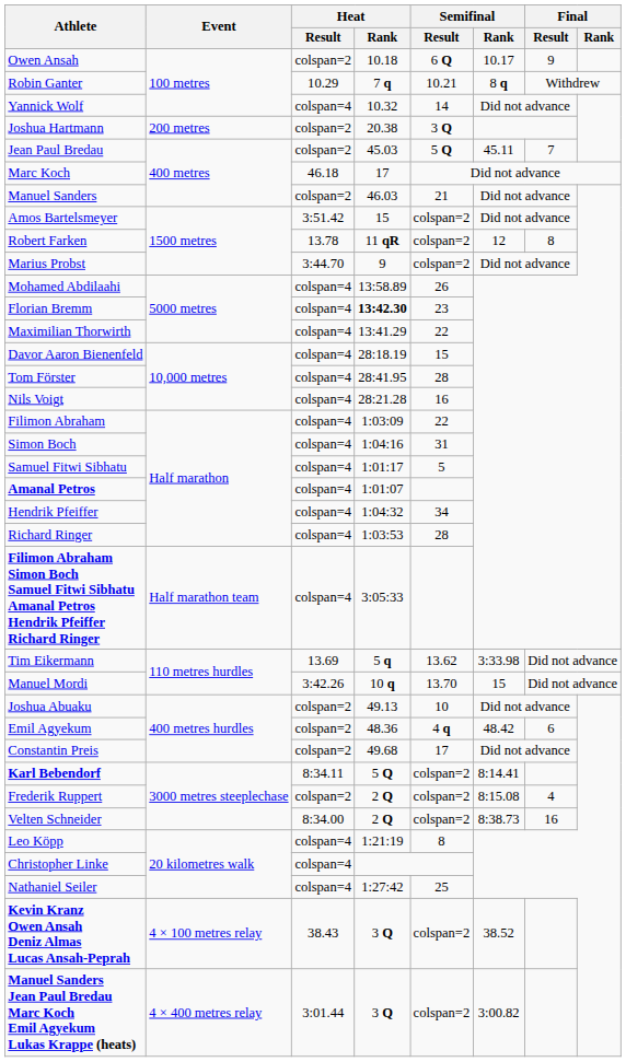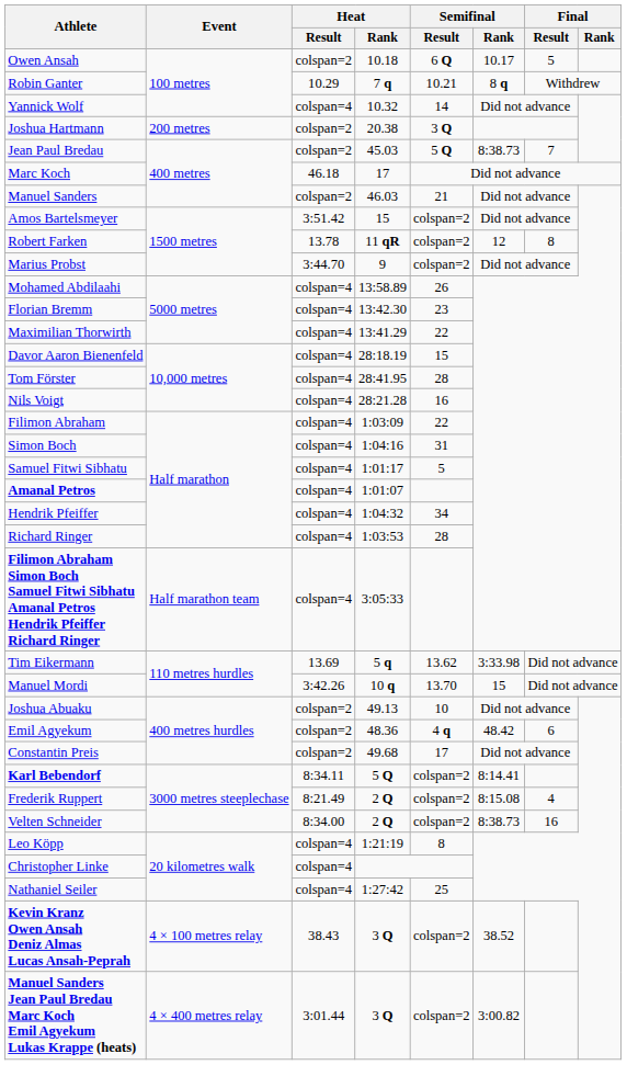Owen Ansah | Final / Result: 9 -> 5
Jean Paul Bredau | Semifinal / Rank: 45.11 -> 8:38.73
Florian Bremm | Heat / Rank: bold -> normal
Frederik Ruppert | Heat / Result: colspan=2 -> 8:21.49
